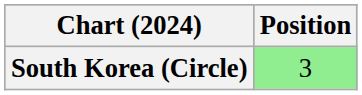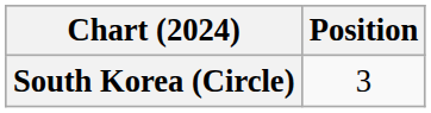South Korea (Circle) | Position: lightgreen background -> no background
